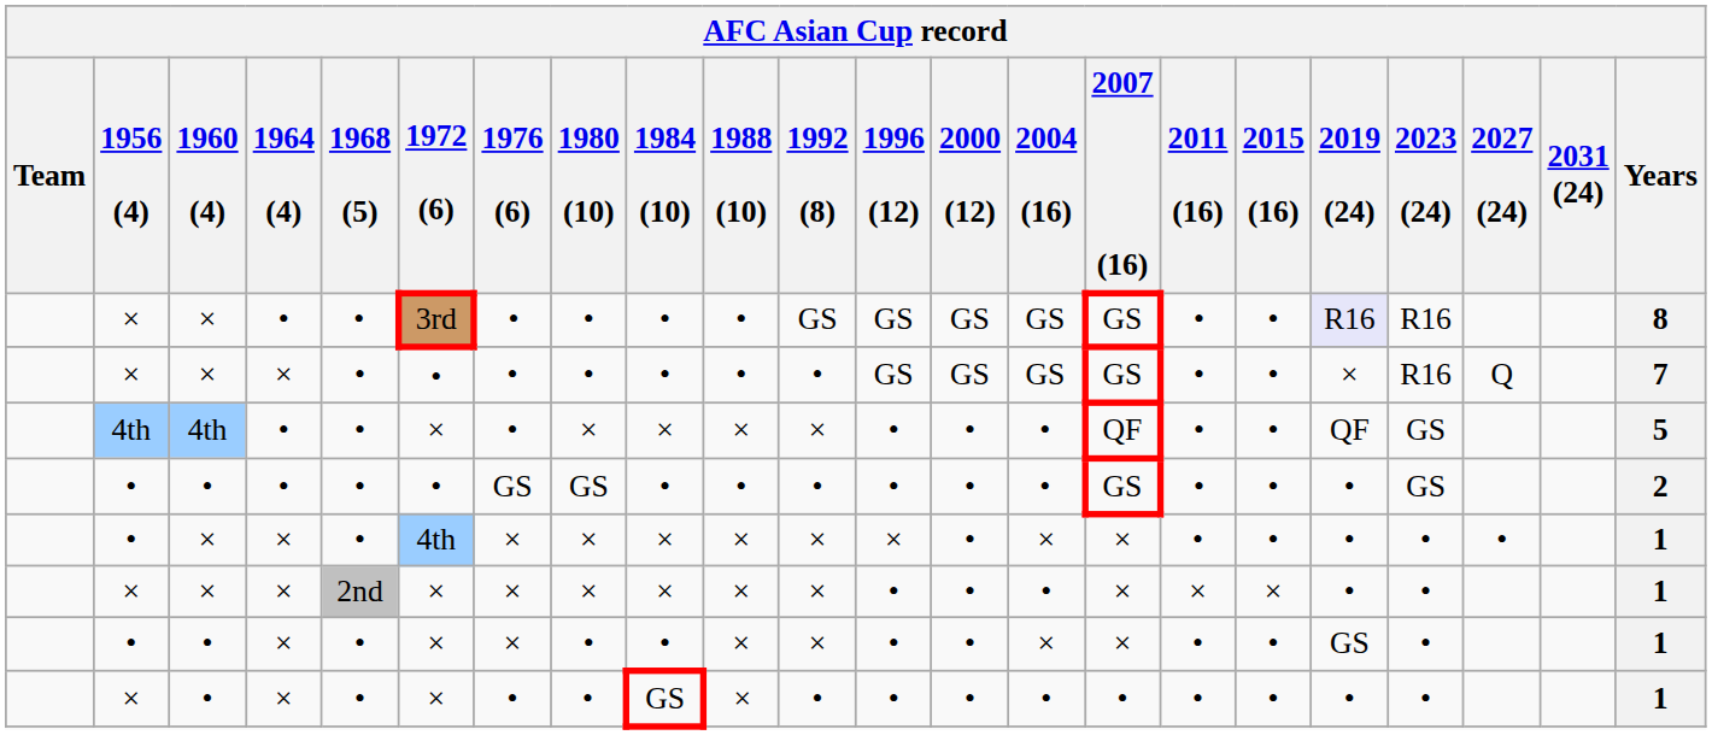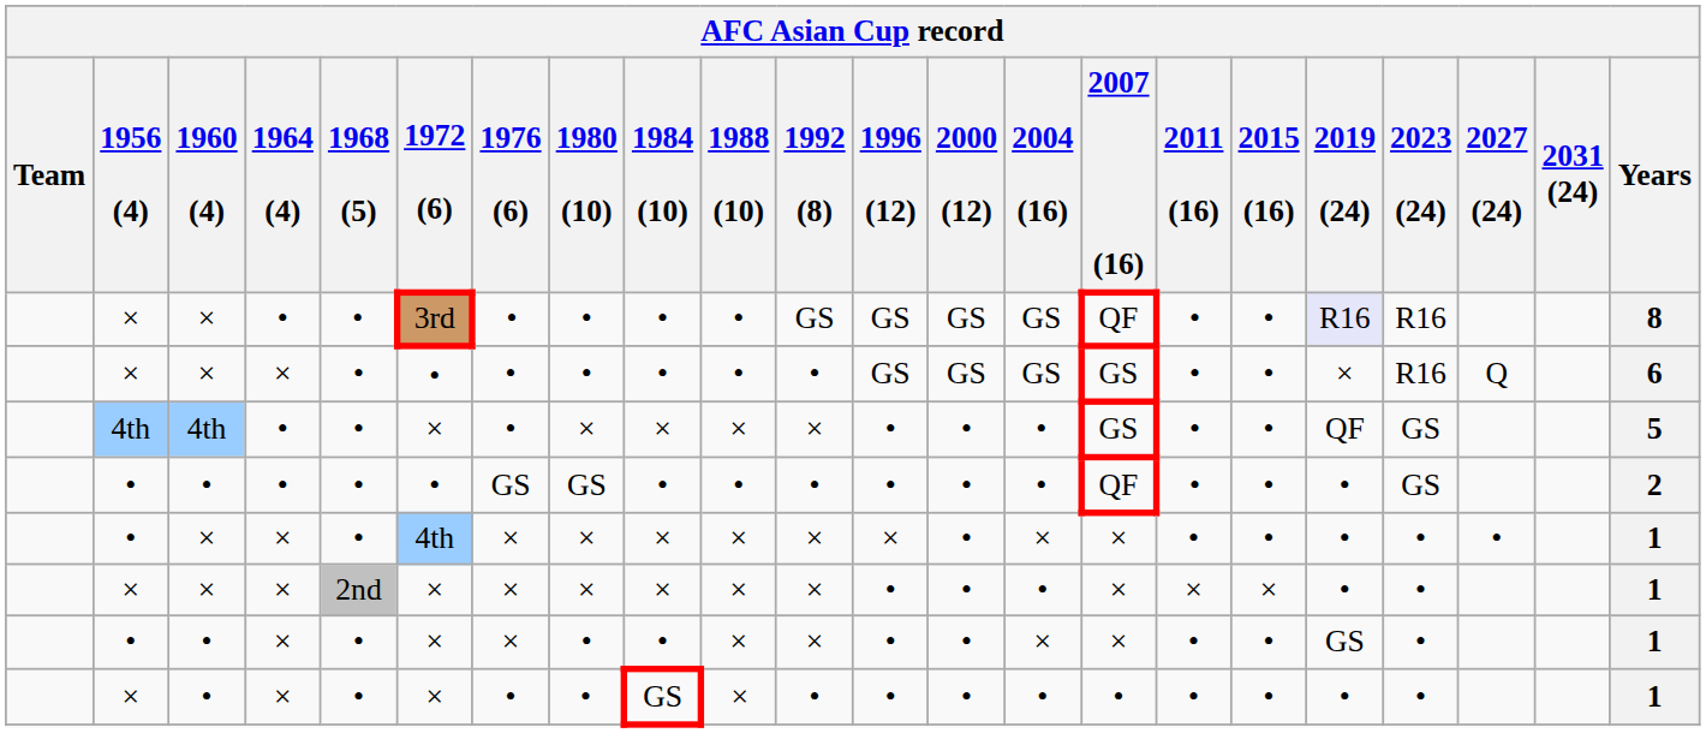row 3 | 2007 (16): GS -> QF
row 4 | Years: 7 -> 6
row 5 | 2007 (16): QF -> GS
row 6 | 2007 (16): GS -> QF
